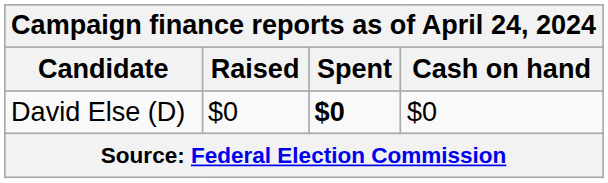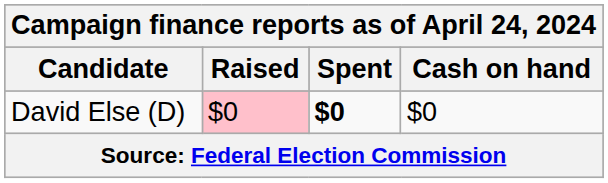David Else (D) | Raised: no background -> pink background
